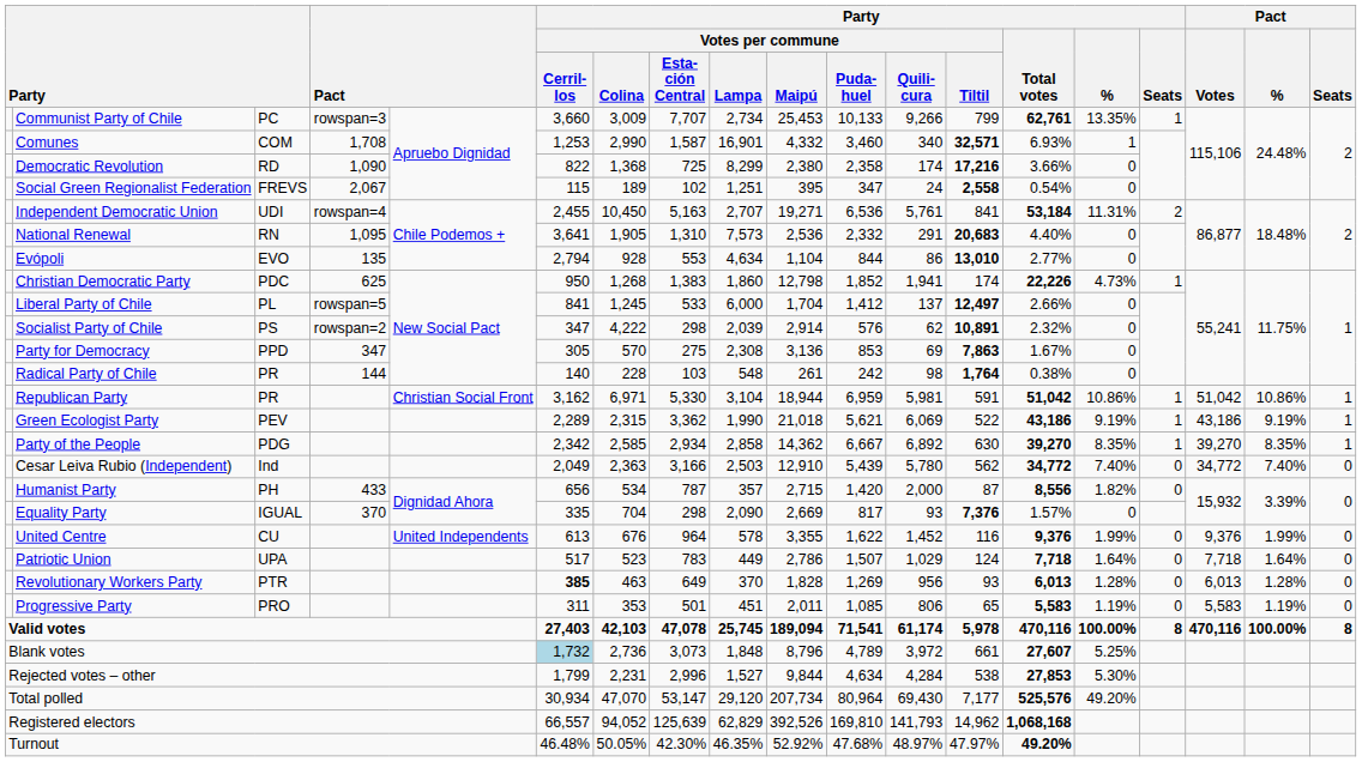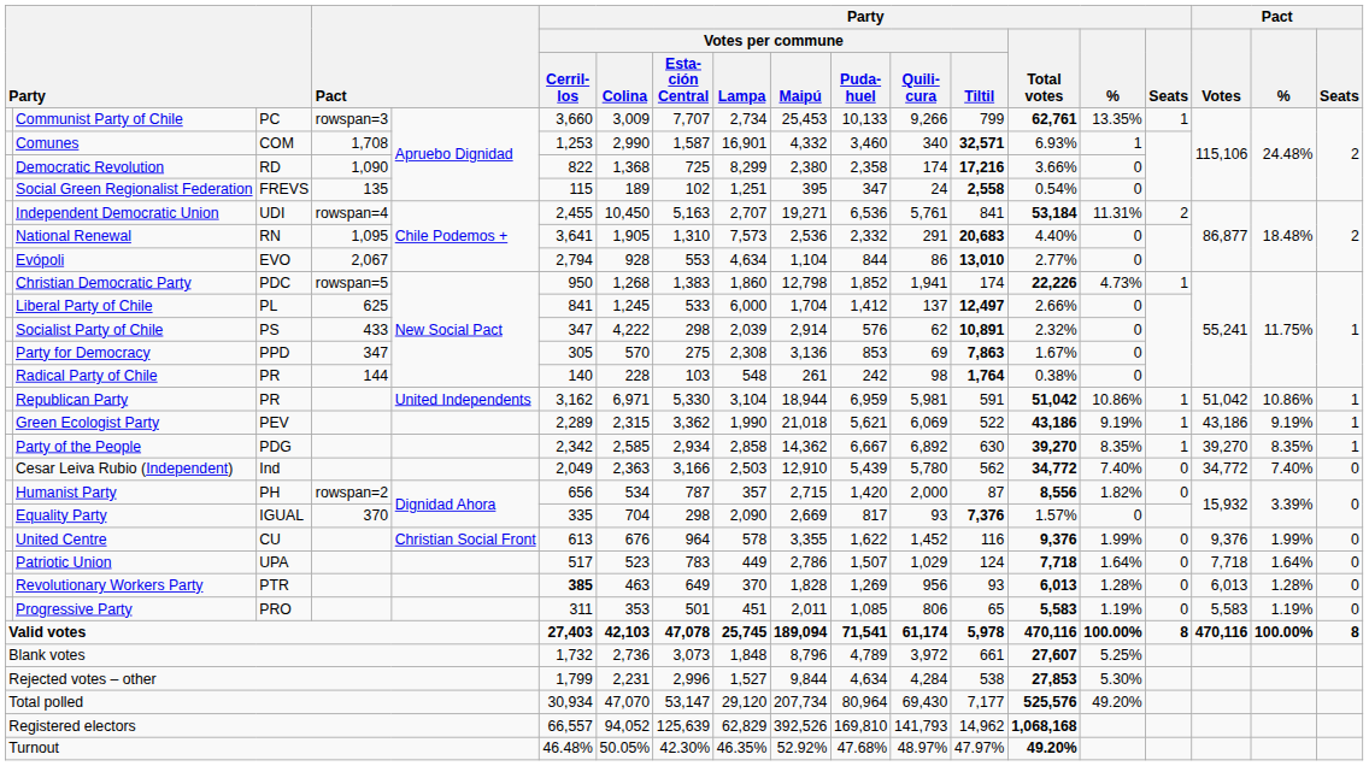Social Green Regionalist Federation | column 4: 2,067 -> 135
Evópoli | column 4: 135 -> 2,067
Christian Democratic Party | column 4: 625 -> rowspan=5
Liberal Party of Chile | column 4: rowspan=5 -> 625
Socialist Party of Chile | column 4: rowspan=2 -> 433
Republican Party | column 5: Christian Social Front -> United Independents
Humanist Party | column 4: 433 -> rowspan=2
United Centre | column 5: United Independents -> Christian Social Front
Blank votes | Party / Votes per commune / Cerril- los: lightblue background -> no background
